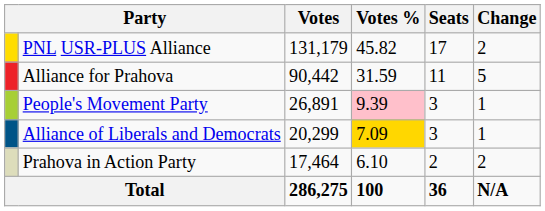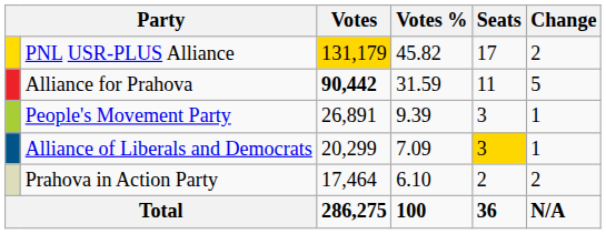PNL USR-PLUS Alliance | Votes: no background -> gold background
Alliance for Prahova | Votes: normal -> bold
People's Movement Party | Votes %: pink background -> no background
Alliance of Liberals and Democrats | Votes %: gold background -> no background
Alliance of Liberals and Democrats | Seats: no background -> gold background
